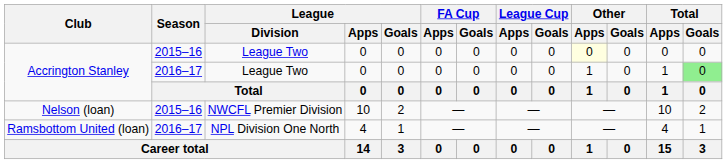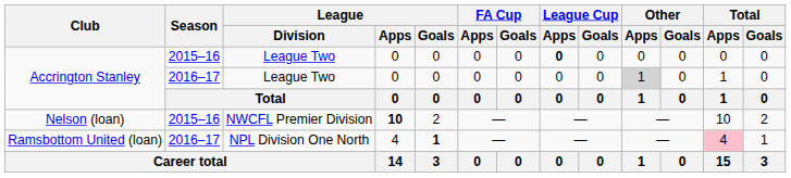Accrington Stanley / 2015–16 | League Cup / Apps: normal -> bold
Accrington Stanley / 2015–16 | Other / Apps: lightyellow background -> no background
Accrington Stanley / 2016–17 | Other / Apps: no background -> lightgrey background
Accrington Stanley / 2016–17 | Total / Goals: lightgreen background -> no background
Nelson (loan) | League / Apps: normal -> bold
Ramsbottom United (loan) | League / Goals: normal -> bold
Ramsbottom United (loan) | Total / Apps: no background -> pink background
